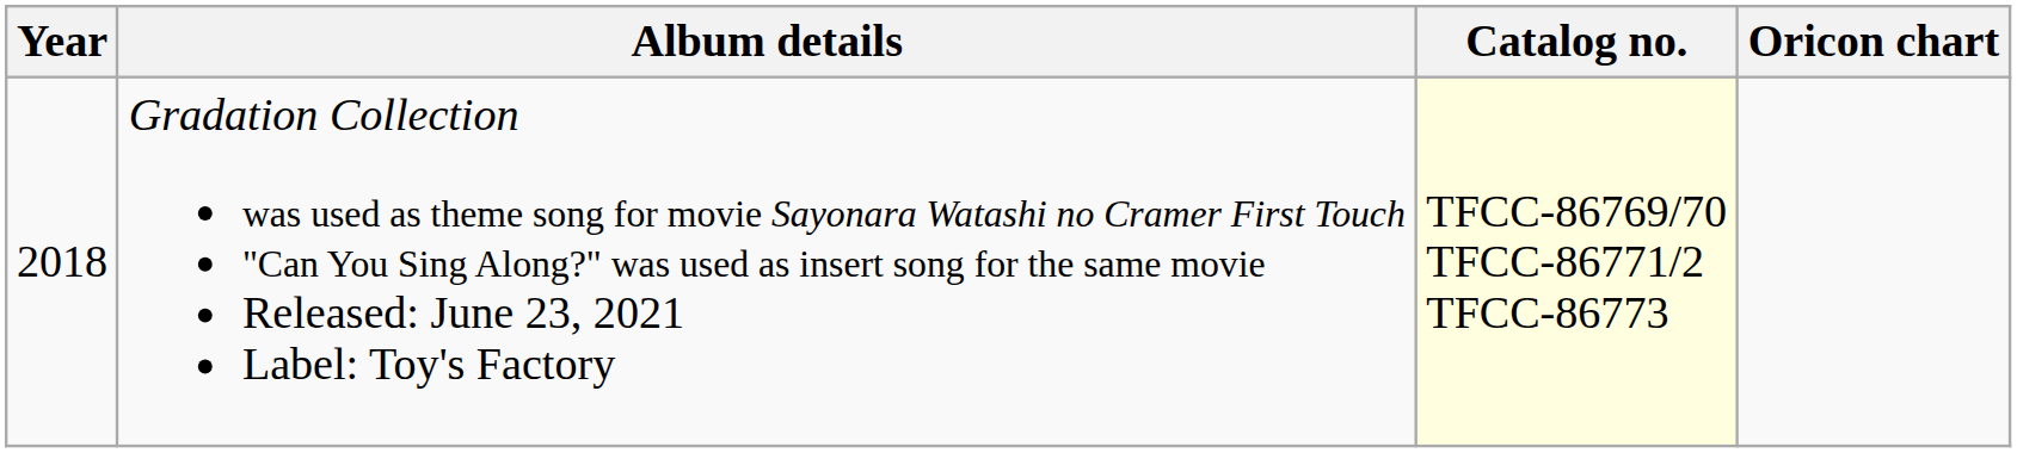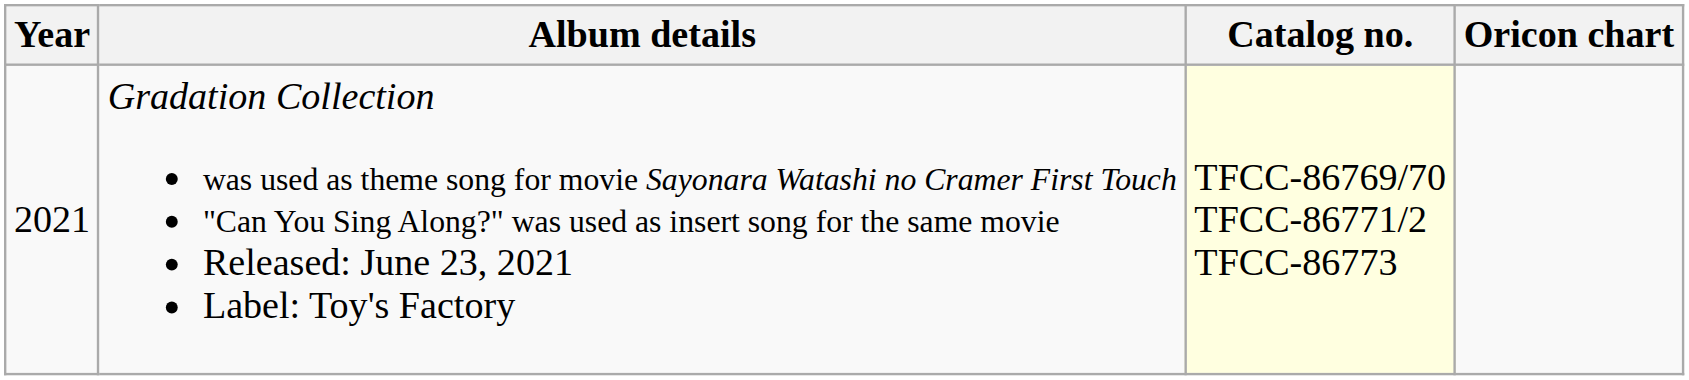row 2 | Year: 2018 -> 2021
